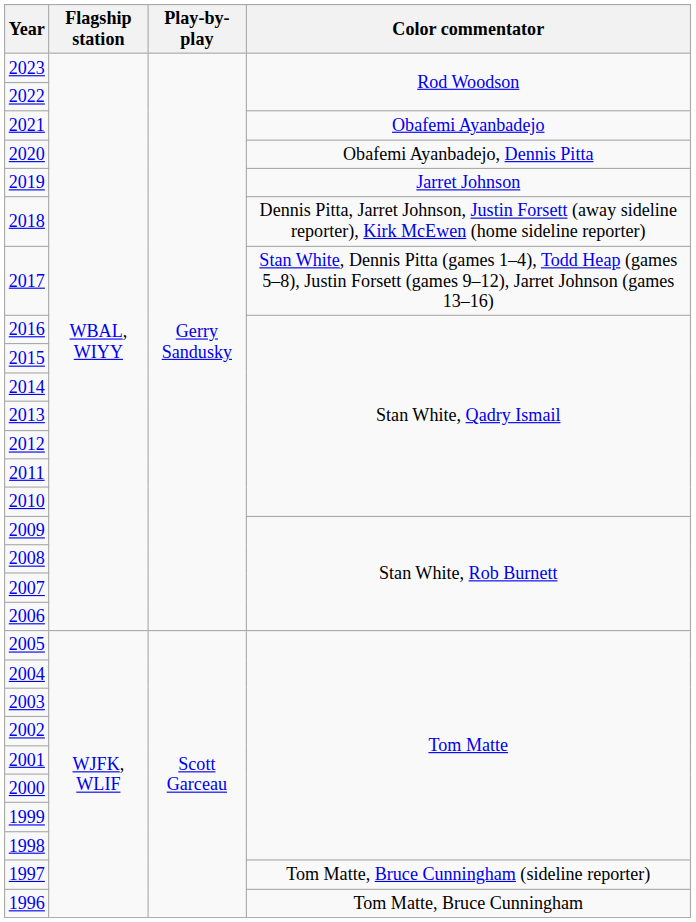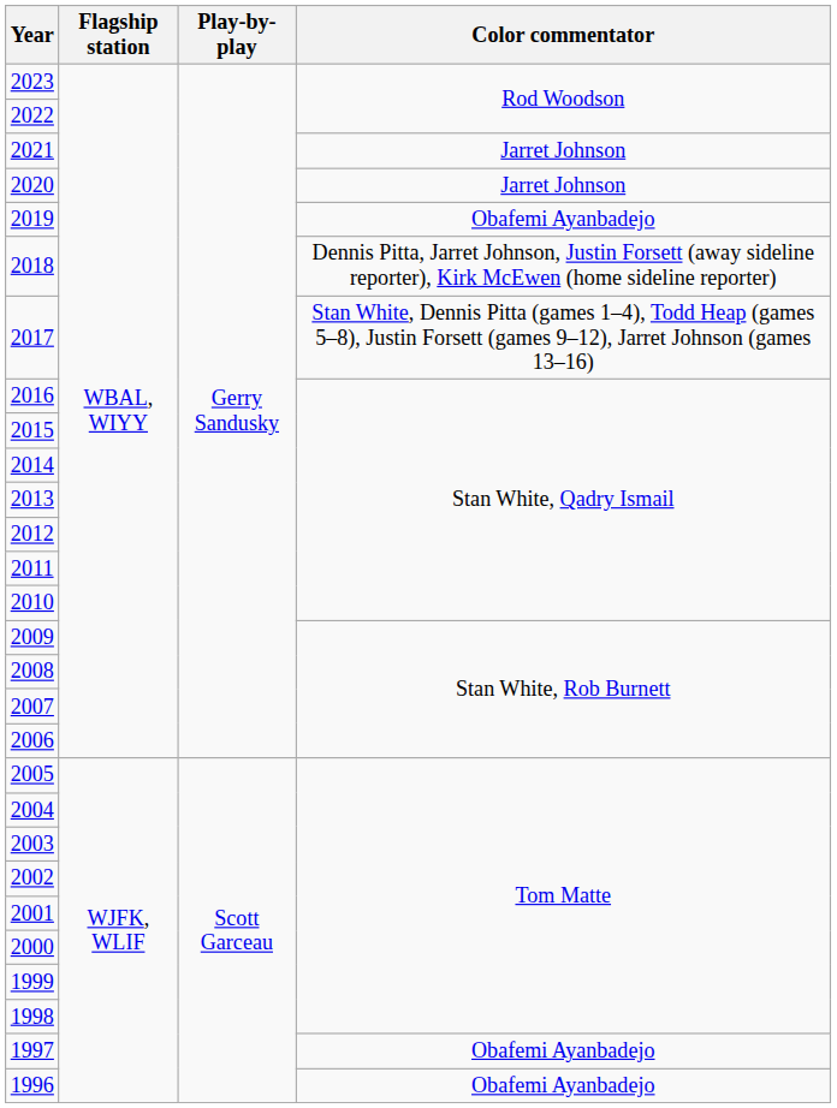2021 | Color commentator: Obafemi Ayanbadejo -> Jarret Johnson
2020 | Color commentator: Obafemi Ayanbadejo, Dennis Pitta -> Jarret Johnson
2019 | Color commentator: Jarret Johnson -> Obafemi Ayanbadejo
1997 | Color commentator: Tom Matte, Bruce Cunningham (sideline reporter) -> Obafemi Ayanbadejo
1996 | Color commentator: Tom Matte, Bruce Cunningham -> Obafemi Ayanbadejo
